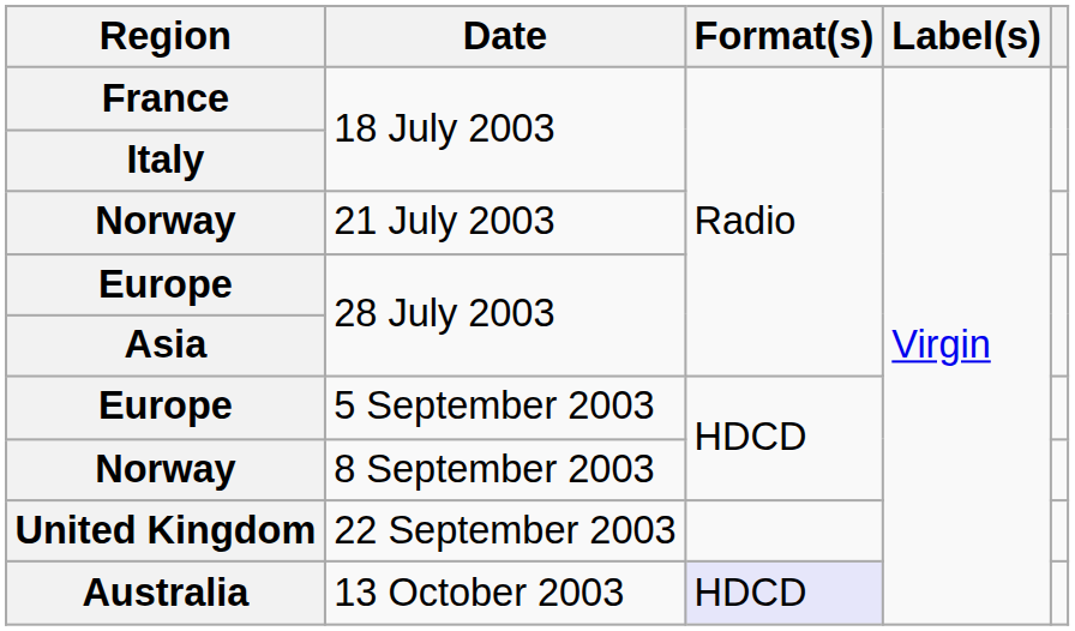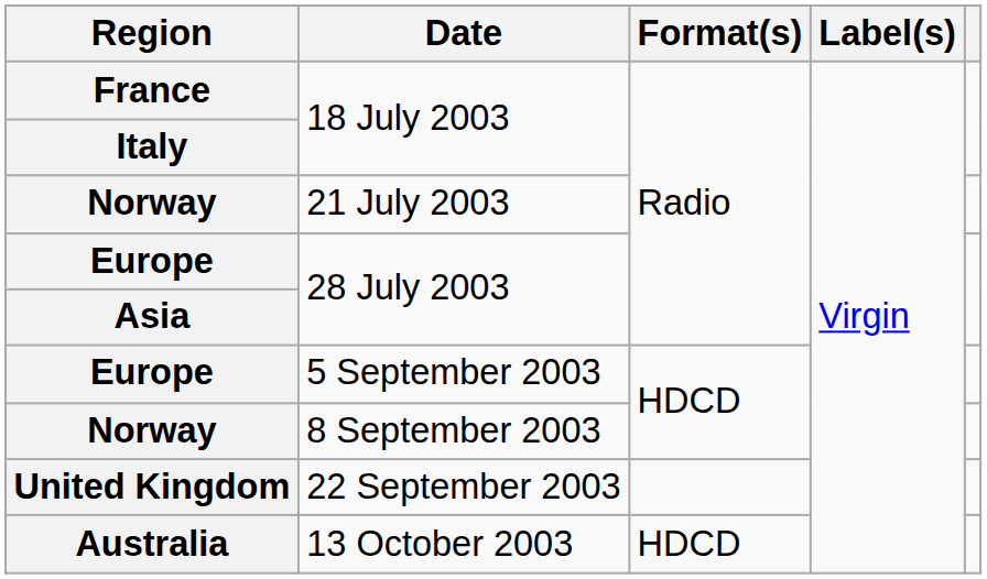13 October 2003 | Format(s): lavender background -> no background
